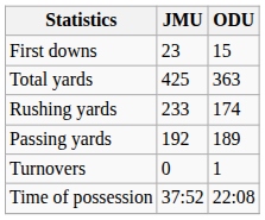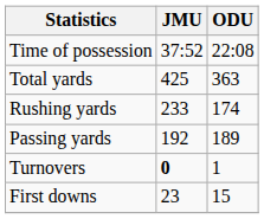rows swapped: First downs <-> Time of possession
Turnovers | JMU: normal -> bold
